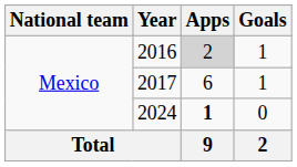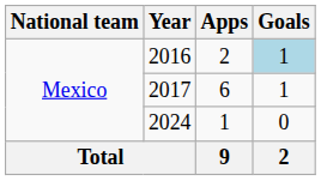2016 | Apps: lightgrey background -> no background
2016 | Goals: no background -> lightblue background
2024 | Apps: bold -> normal
